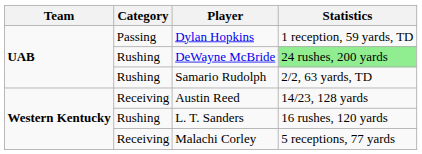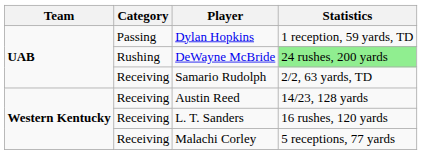Samario Rudolph | Category: Rushing -> Receiving
L. T. Sanders | Category: Rushing -> Receiving
